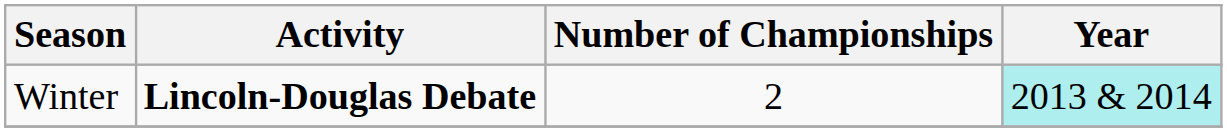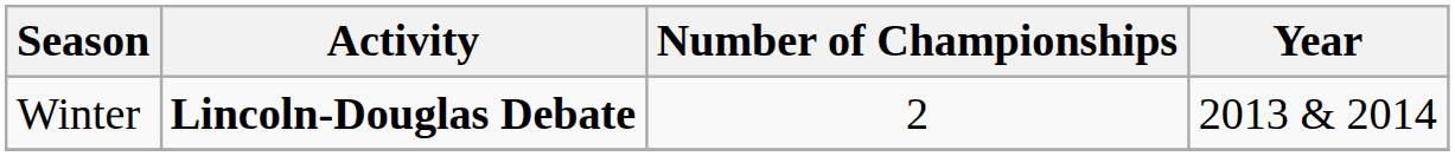Winter | Year: paleturquoise background -> no background
